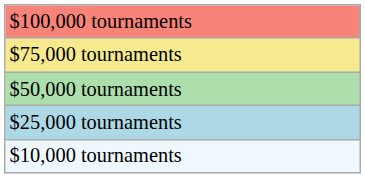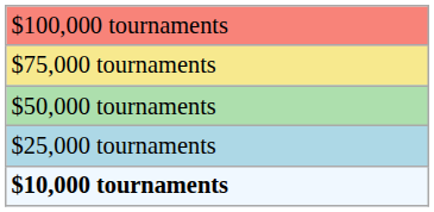row 5 | column 1: normal -> bold
